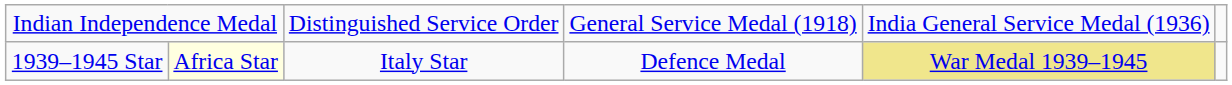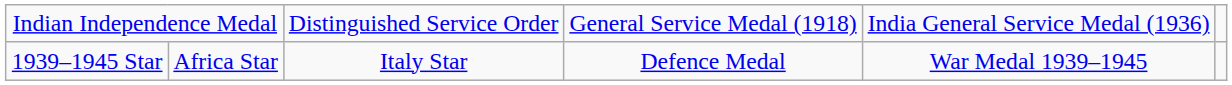1939–1945 Star | column 2: lightyellow background -> no background
1939–1945 Star | column 5: khaki background -> no background
